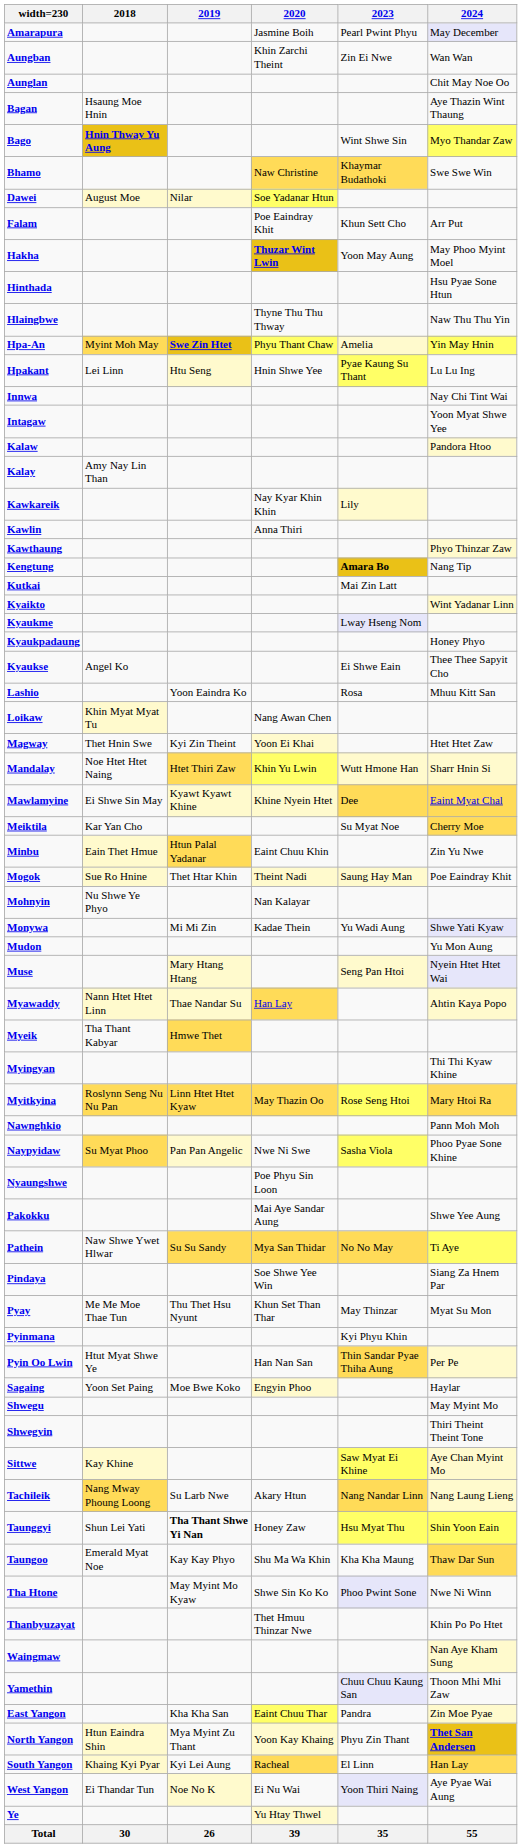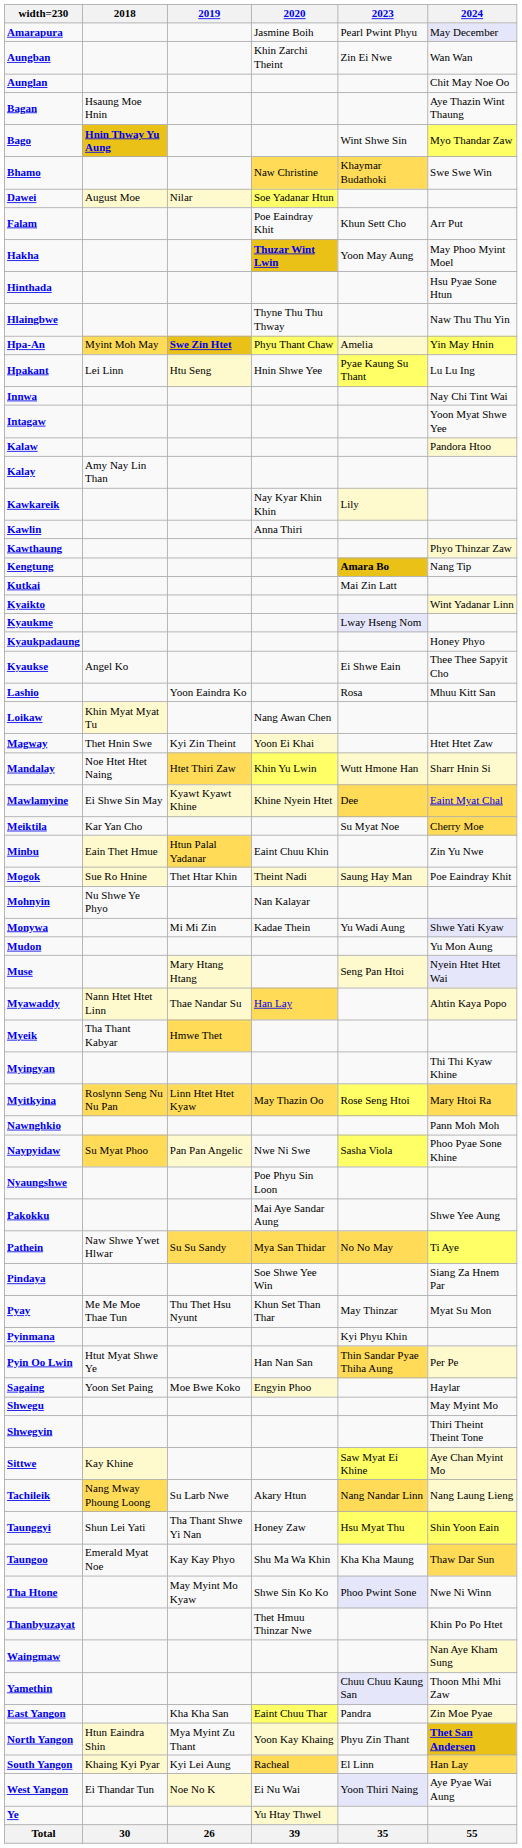Taunggyi | 2019: bold -> normal
